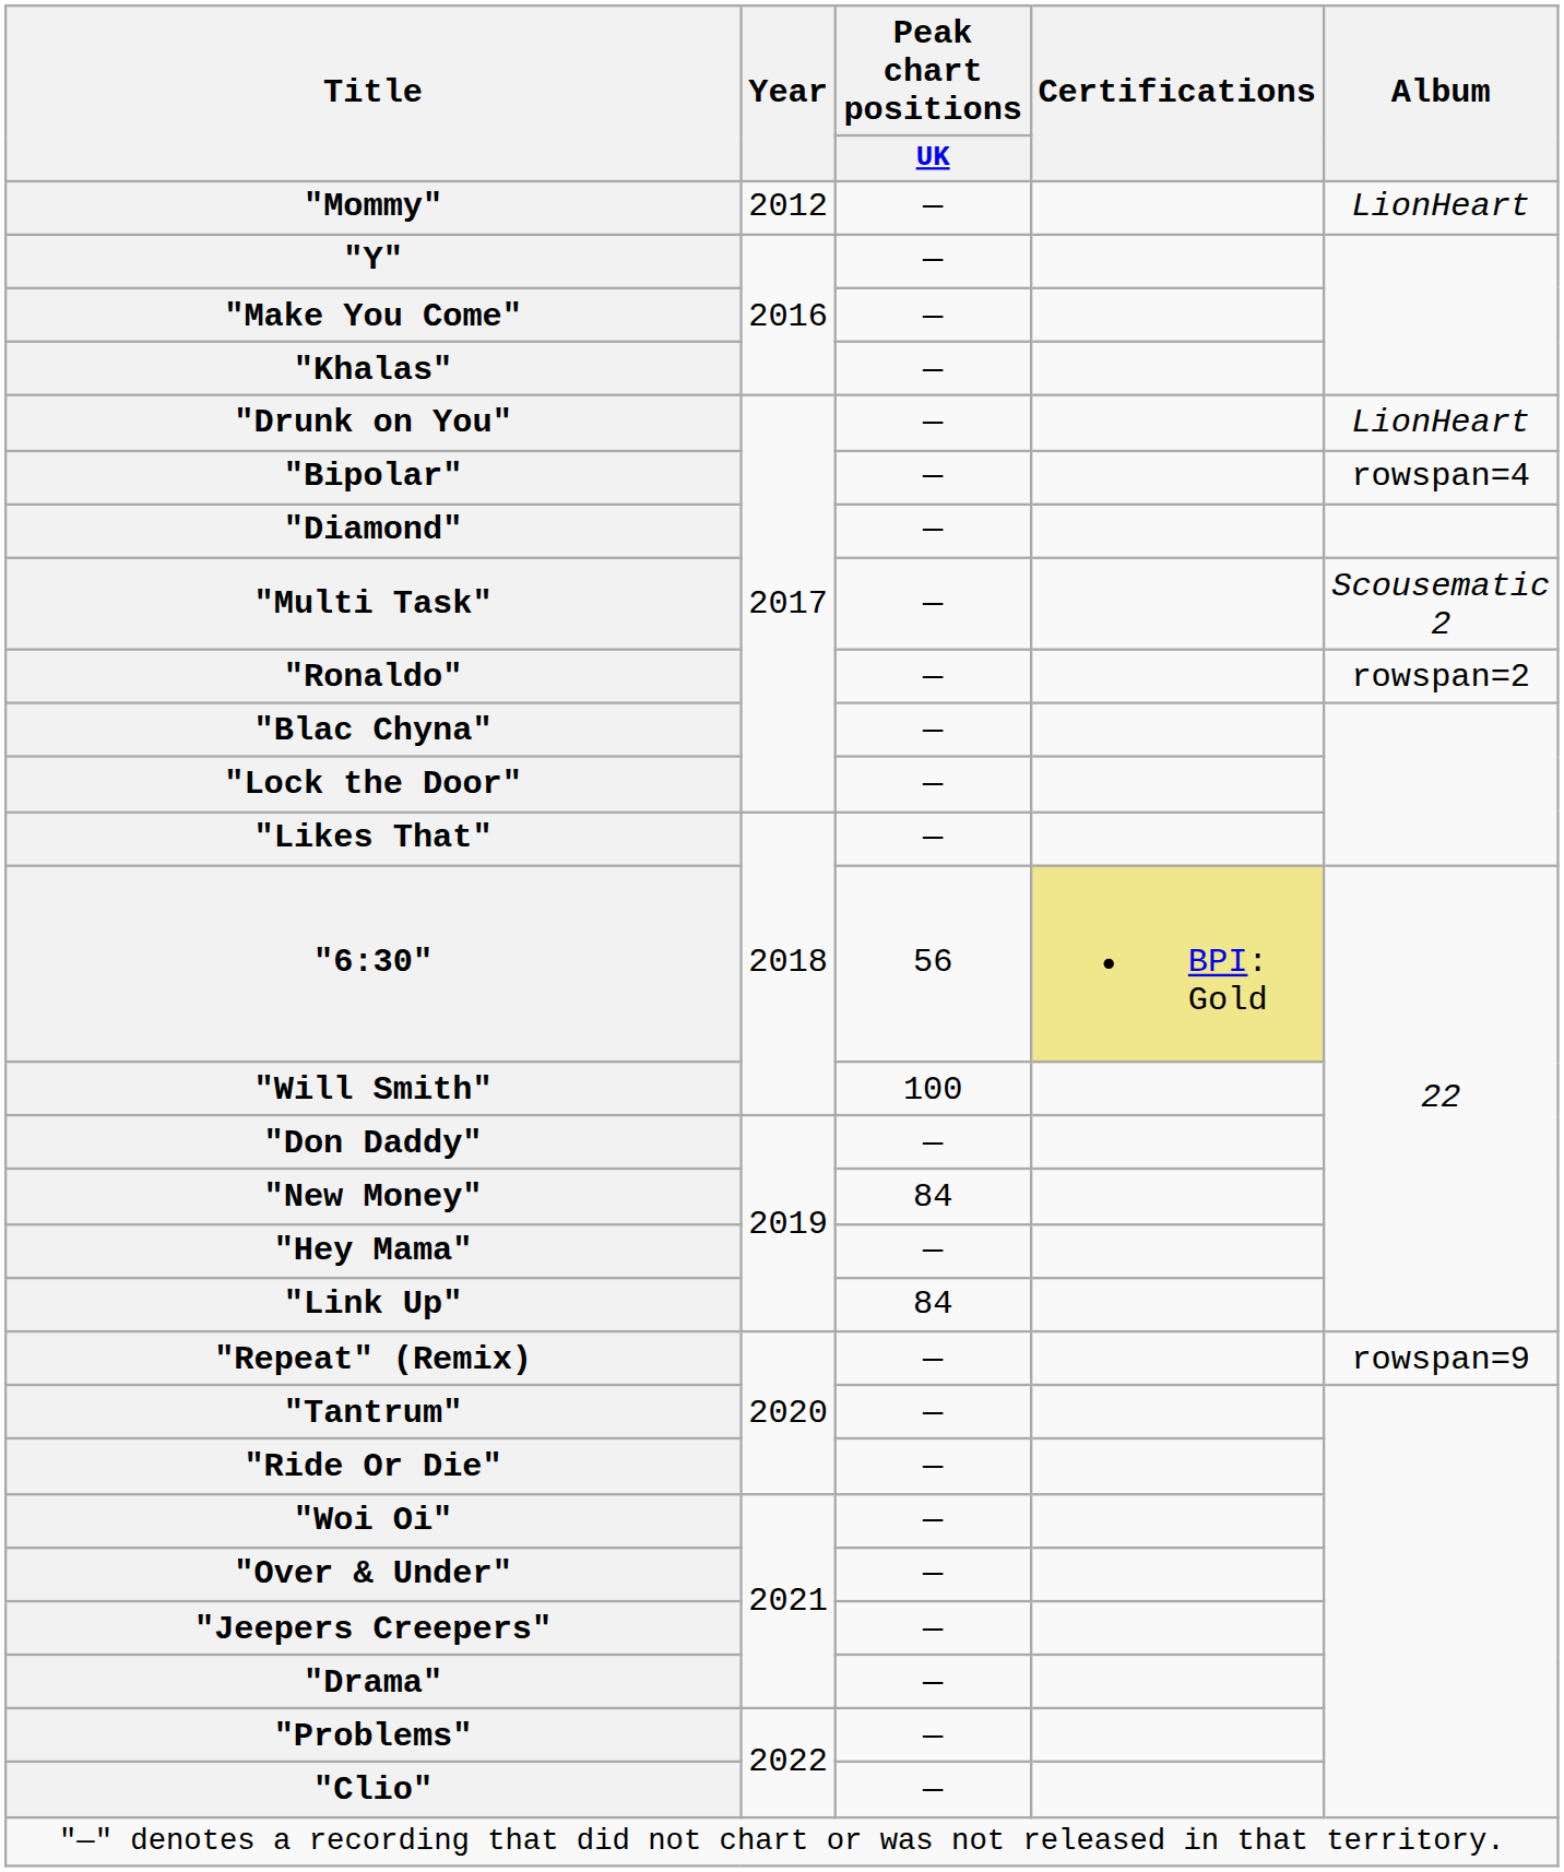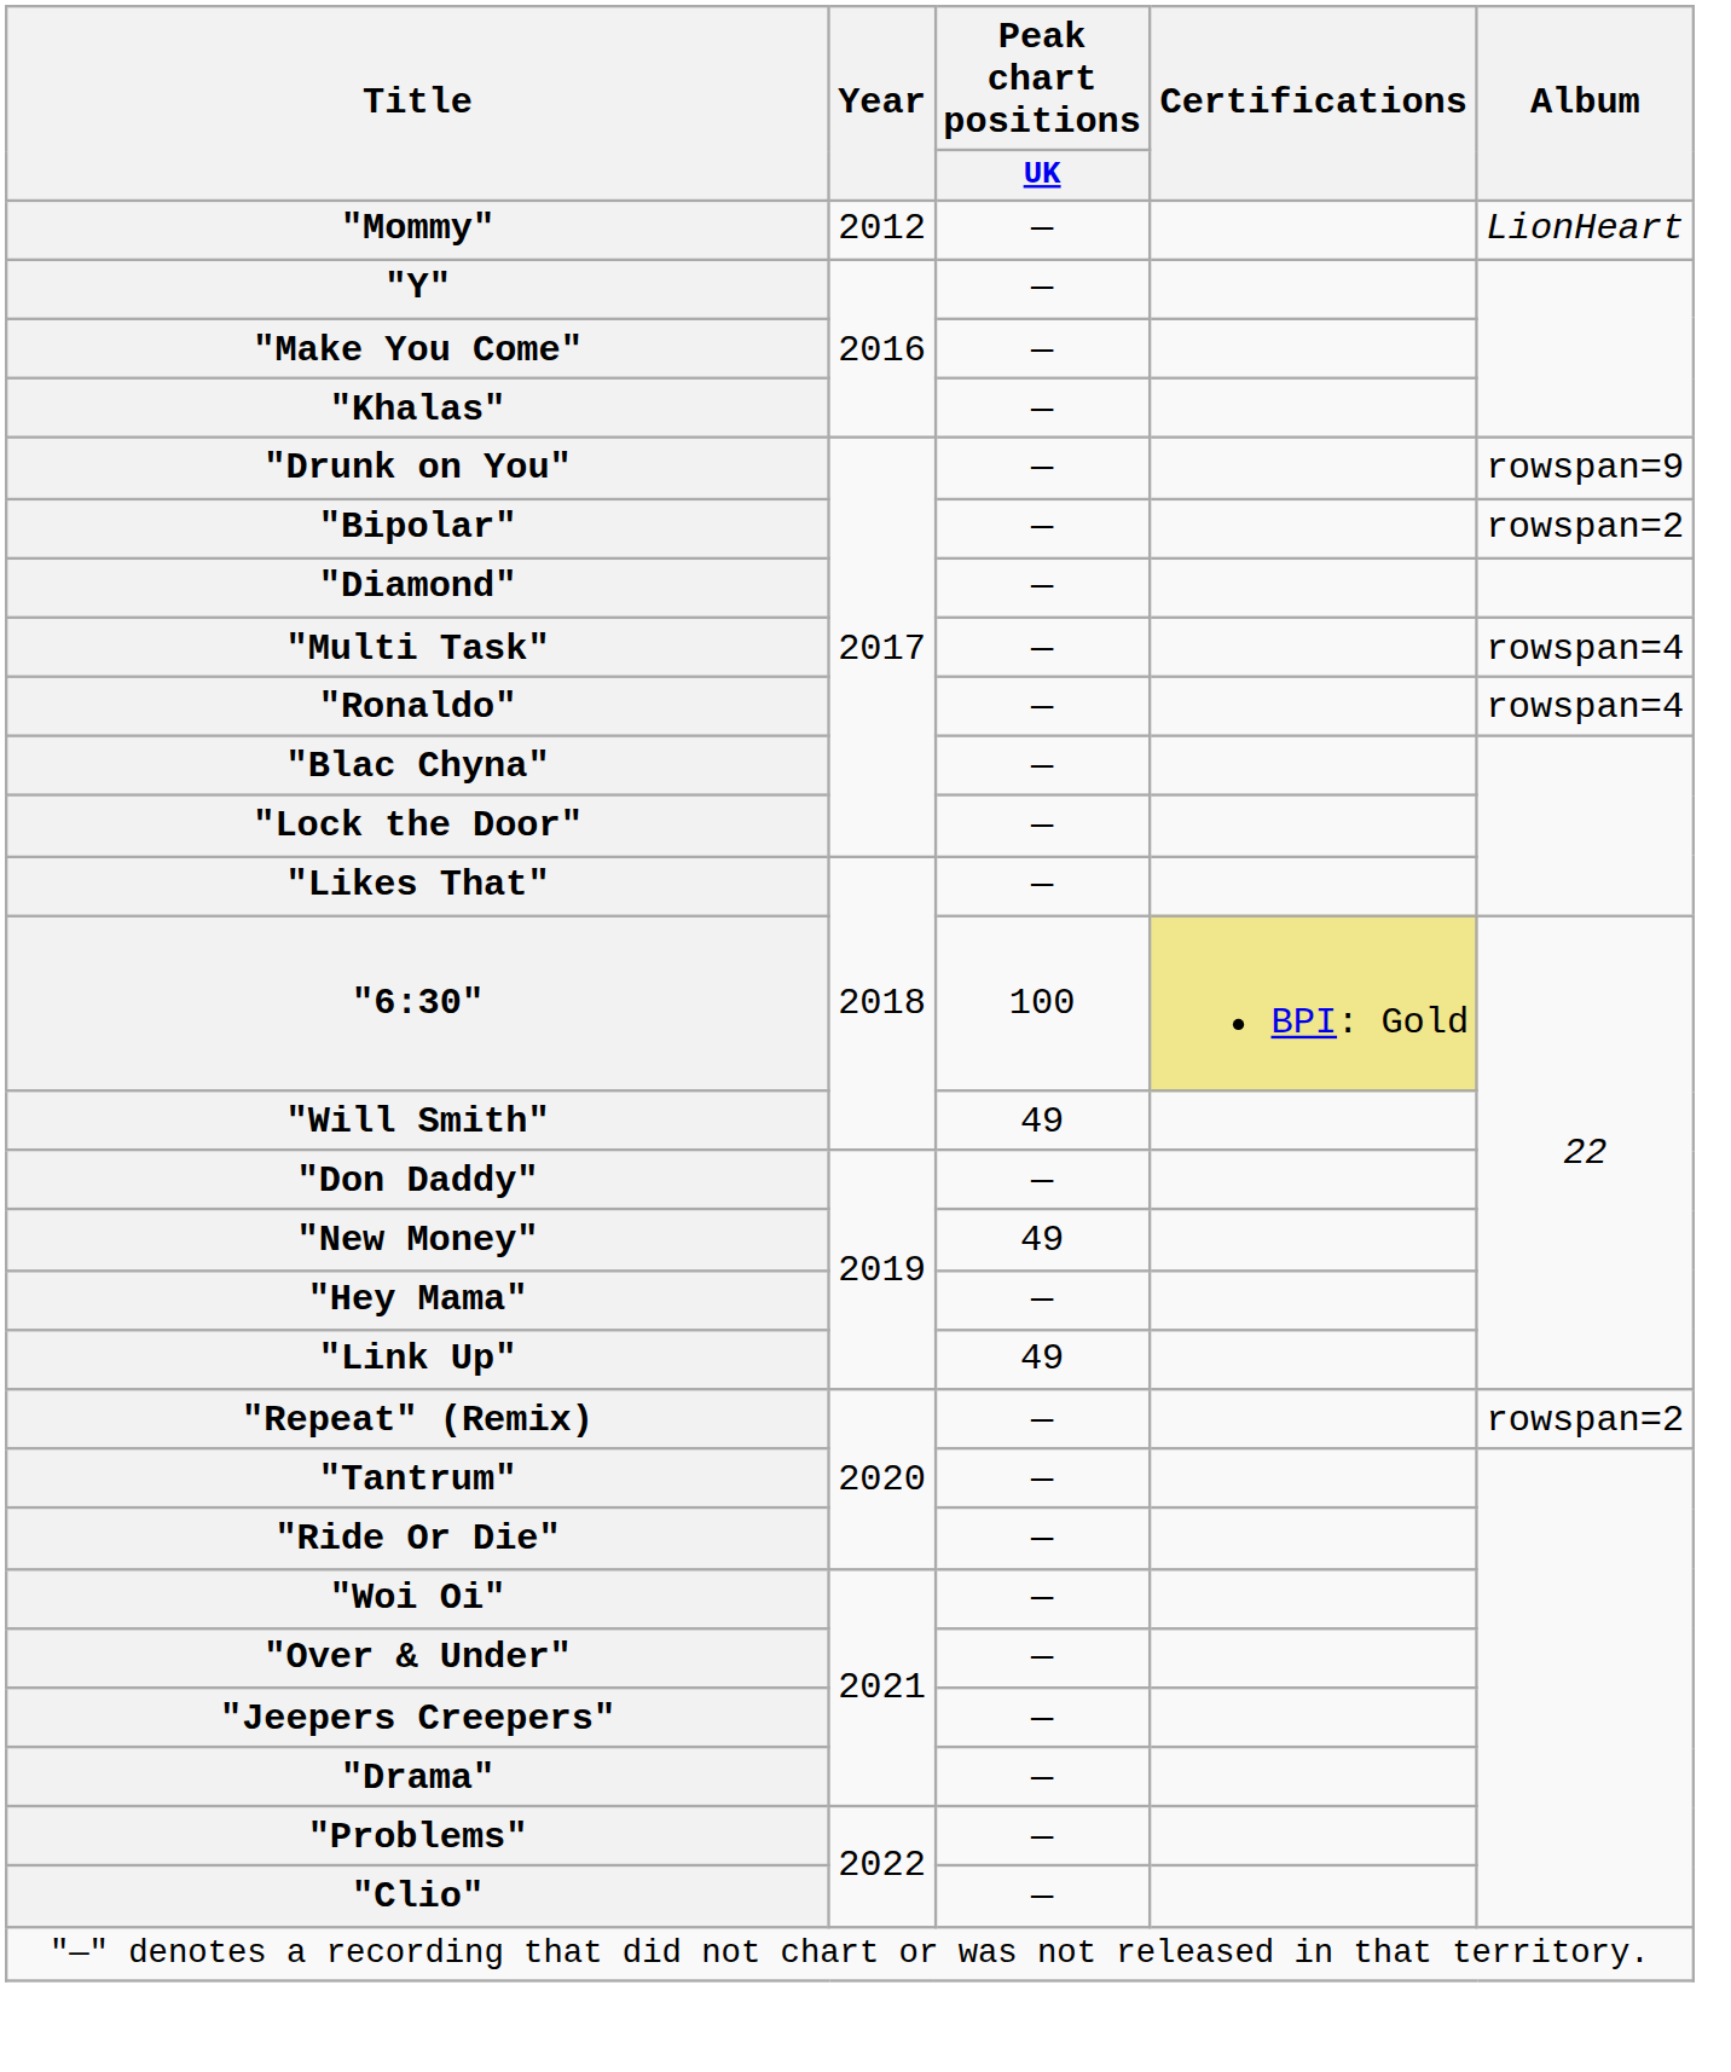"Drunk on You" | Album: LionHeart -> rowspan=9
"Bipolar" | Album: rowspan=4 -> rowspan=2
"Multi Task" | Album: Scousematic 2 -> rowspan=4
"Ronaldo" | Album: rowspan=2 -> rowspan=4
"6:30" | Peak chart positions / UK: 56 -> 100
"Will Smith" | Peak chart positions / UK: 100 -> 49
"New Money" | Peak chart positions / UK: 84 -> 49
"Link Up" | Peak chart positions / UK: 84 -> 49
"Repeat" (Remix) | Album: rowspan=9 -> rowspan=2
